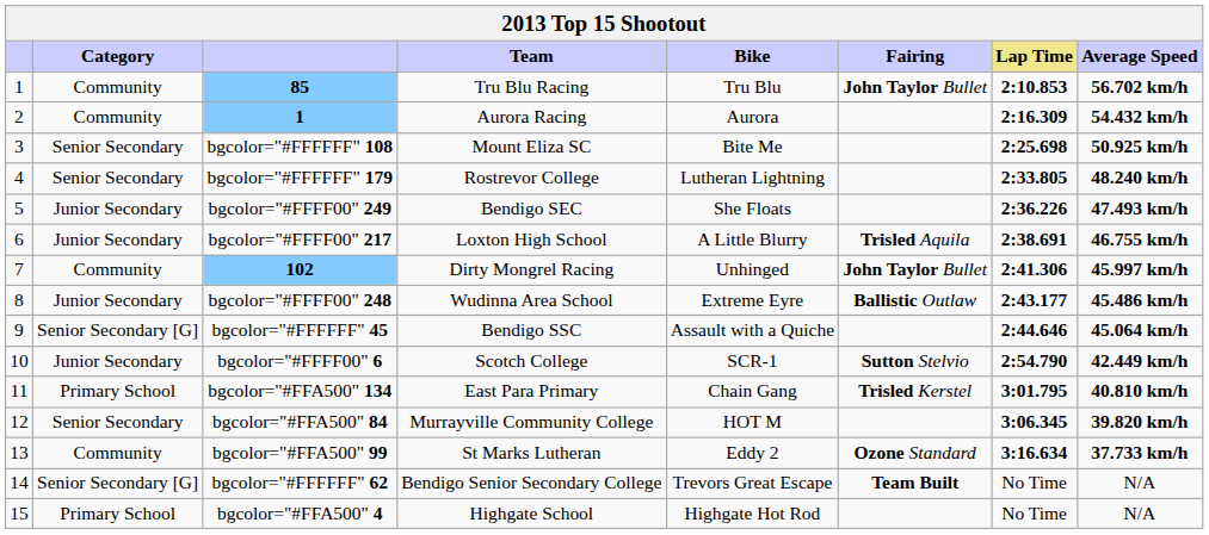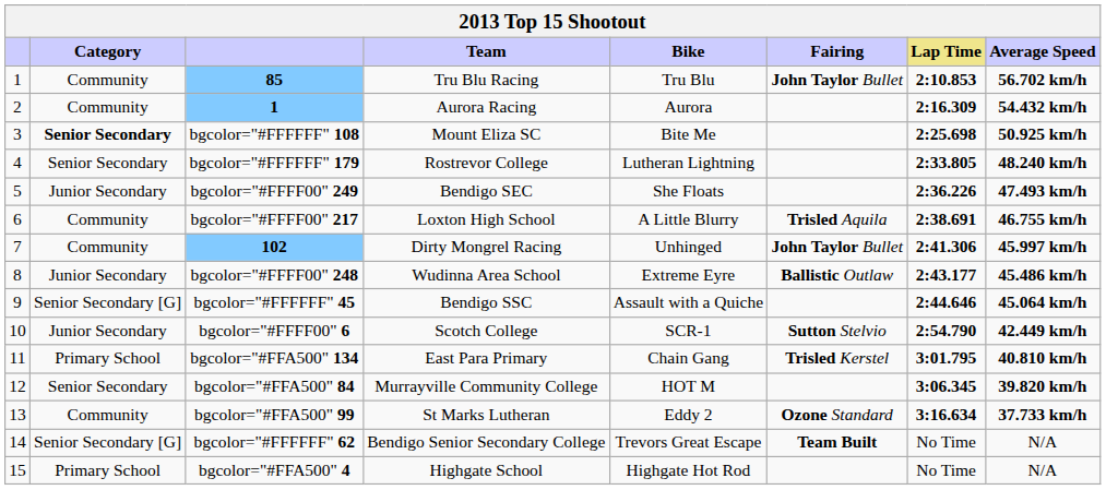bgcolor="#FFFFFF" 108 | Category: normal -> bold
bgcolor="#FFFF00" 217 | Category: Junior Secondary -> Community
